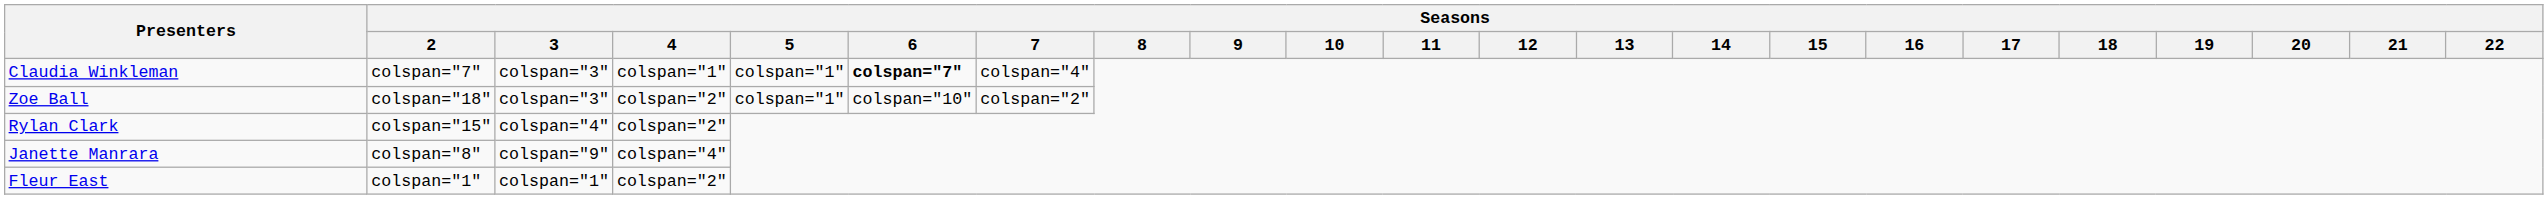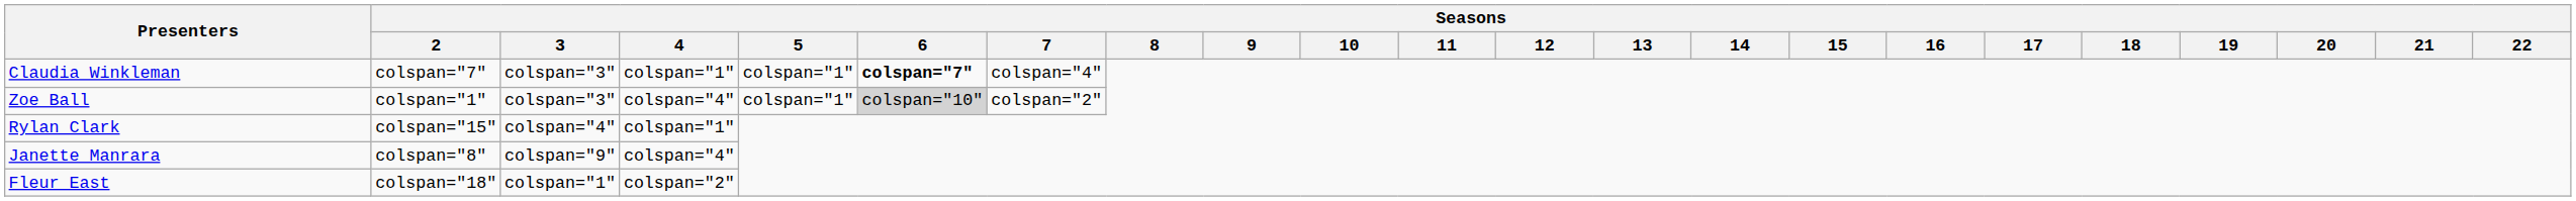Zoe Ball | Seasons / 2: colspan="18" -> colspan="1"
Zoe Ball | Seasons / 4: colspan="2" -> colspan="4"
Zoe Ball | Seasons / 6: no background -> lightgrey background
Rylan Clark | Seasons / 4: colspan="2" -> colspan="1"
Fleur East | Seasons / 2: colspan="1" -> colspan="18"
